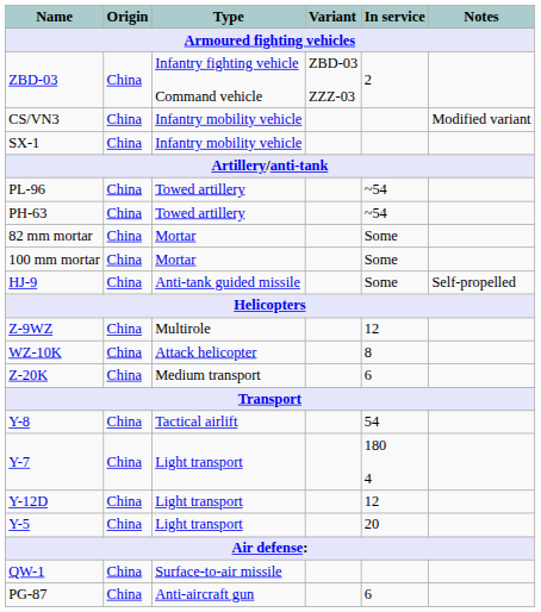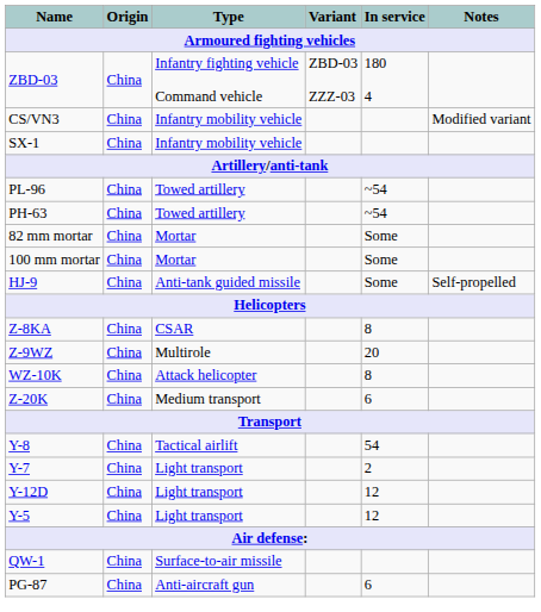ZBD-03 | In service: 2 -> 180 4
+ row: Z-8KA | China | CSAR | 8
Z-9WZ | In service: 12 -> 20
Y-7 | In service: 180 4 -> 2
Y-5 | In service: 20 -> 12
